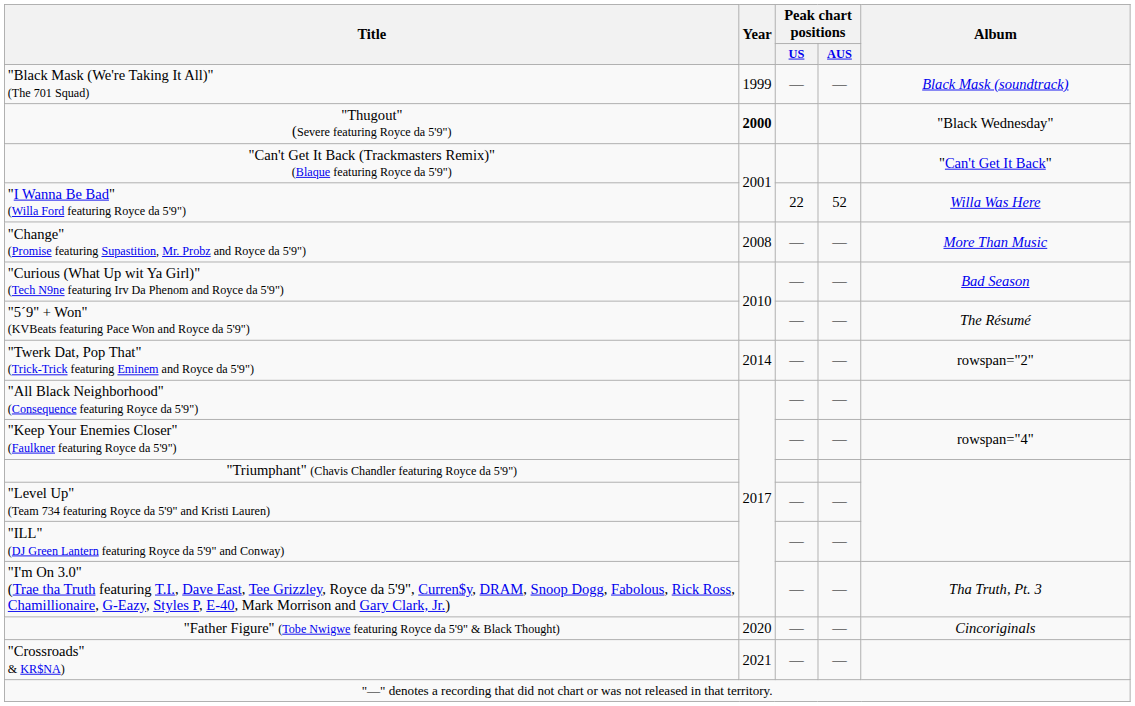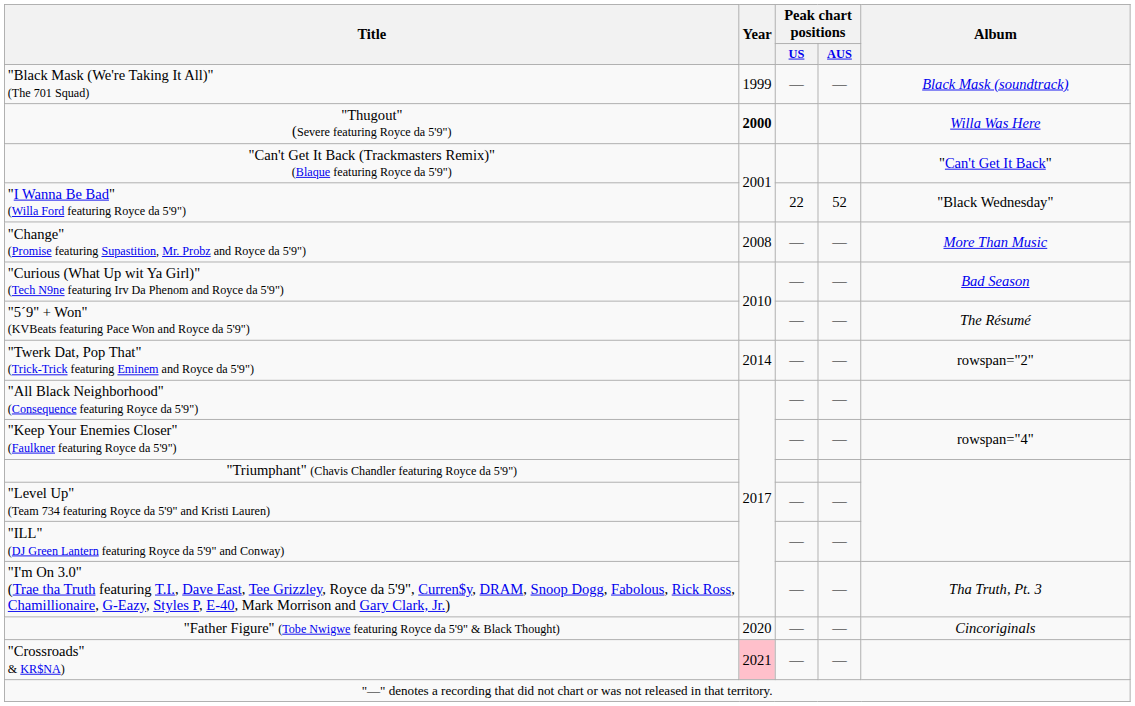"Thugout" (Severe featuring Royce da 5'9") | Album: "Black Wednesday" -> Willa Was Here
"I Wanna Be Bad" (Willa Ford featuring Royce da 5'9") | Album: Willa Was Here -> "Black Wednesday"
"Crossroads" & KR$NA) | Year: no background -> pink background
